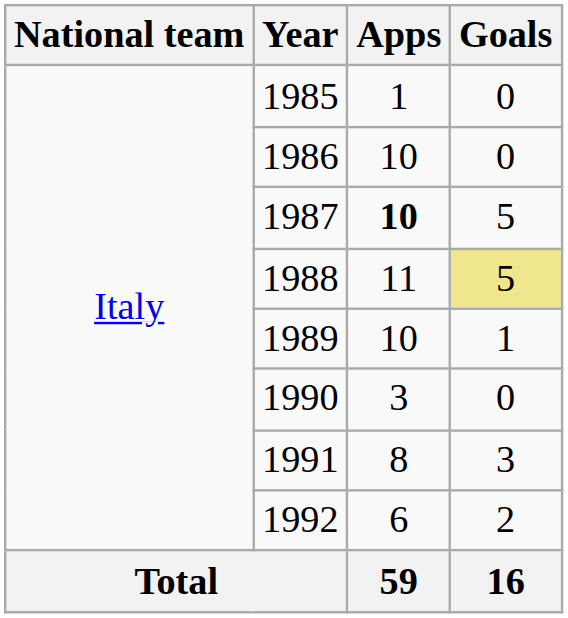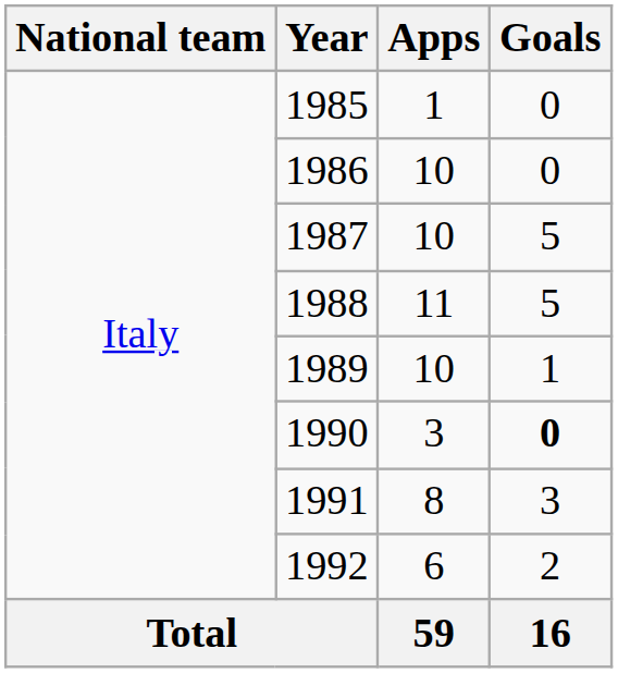1987 | Apps: bold -> normal
1988 | Goals: khaki background -> no background
1990 | Goals: normal -> bold
